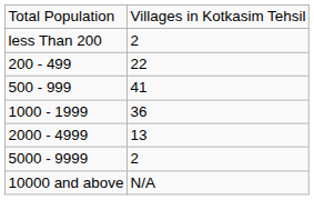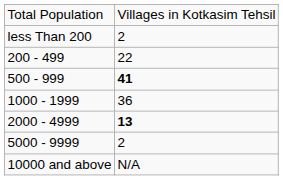500 - 999 | column 2: normal -> bold
2000 - 4999 | column 2: normal -> bold
